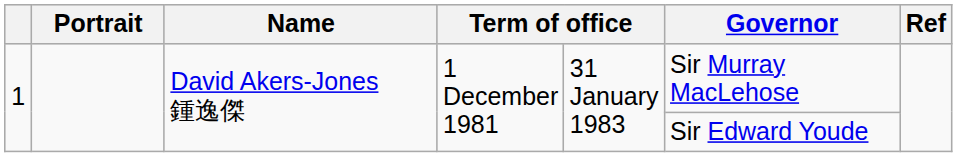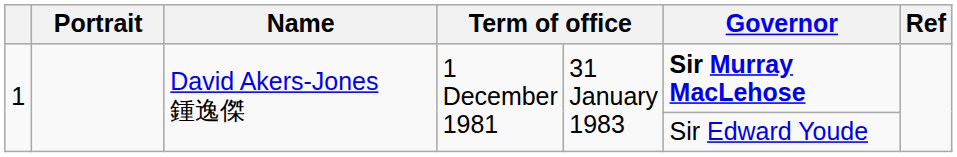row 2 | Governor: normal -> bold
